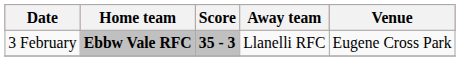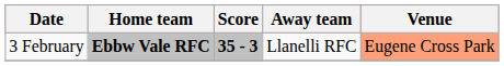3 February | Venue: no background -> lightsalmon background
